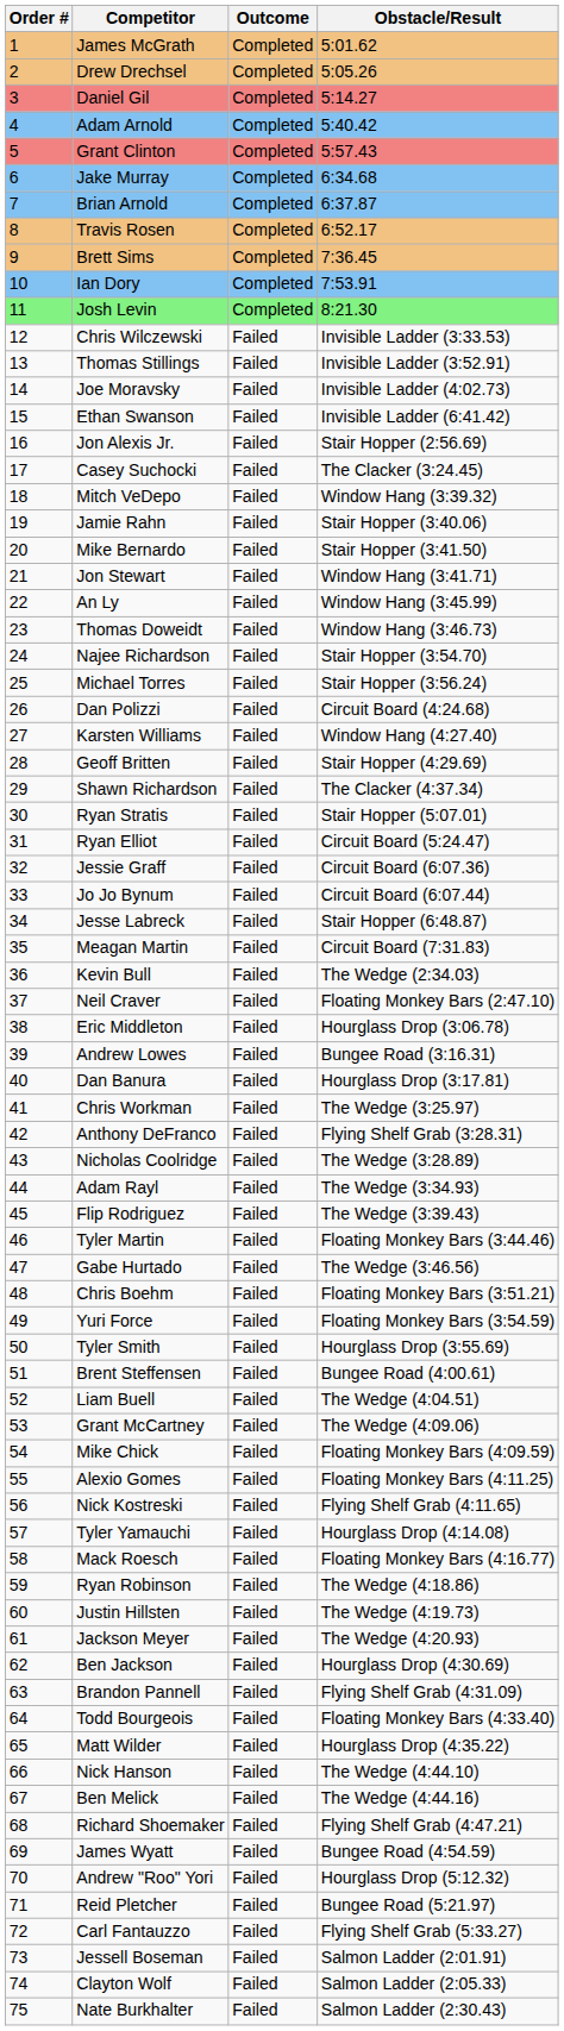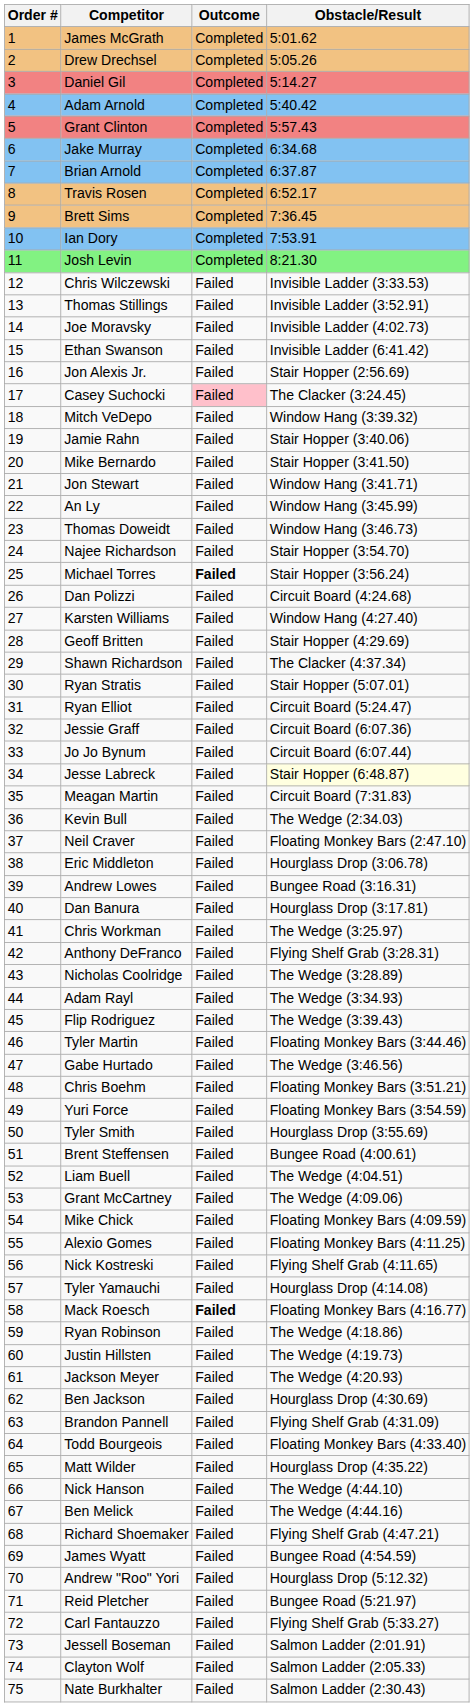Casey Suchocki | Outcome: no background -> pink background
Michael Torres | Outcome: normal -> bold
Jesse Labreck | Obstacle/Result: no background -> lightyellow background
Mack Roesch | Outcome: normal -> bold
